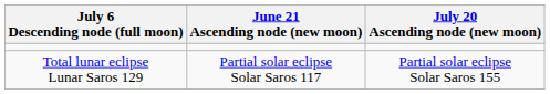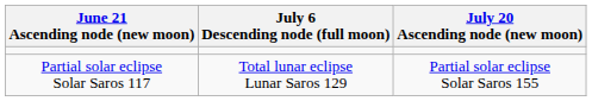columns swapped: June 21 Ascending node (new moon) <-> July 6 Descending node (full moon)
